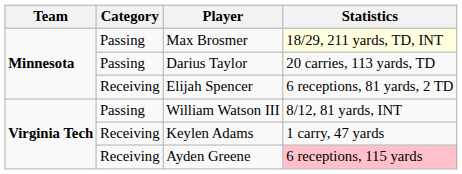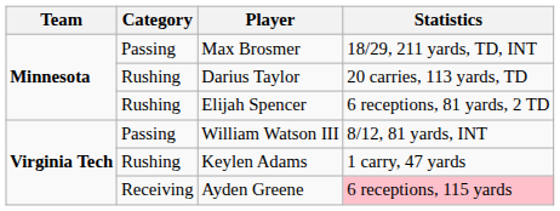Max Brosmer | Statistics: lightyellow background -> no background
Darius Taylor | Category: Passing -> Rushing
Elijah Spencer | Category: Receiving -> Rushing
Keylen Adams | Category: Receiving -> Rushing
